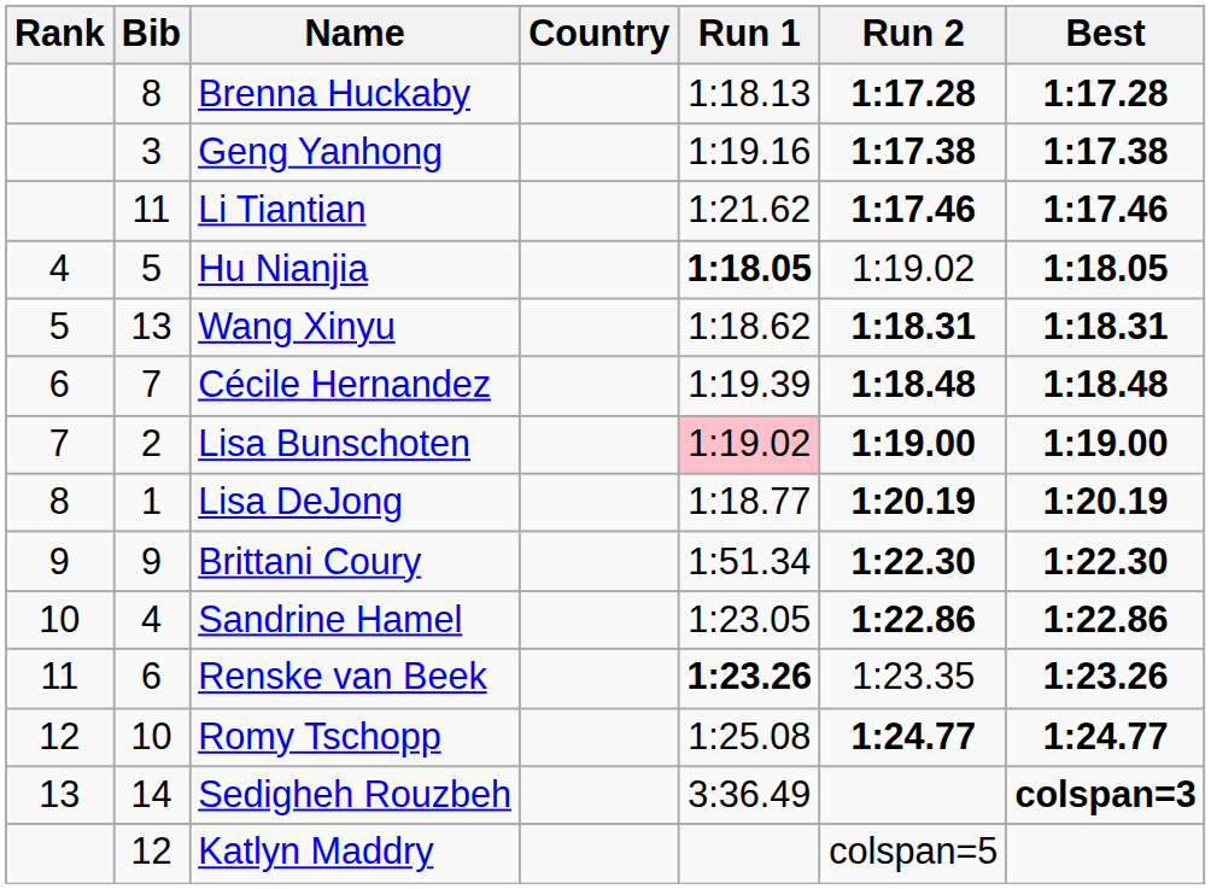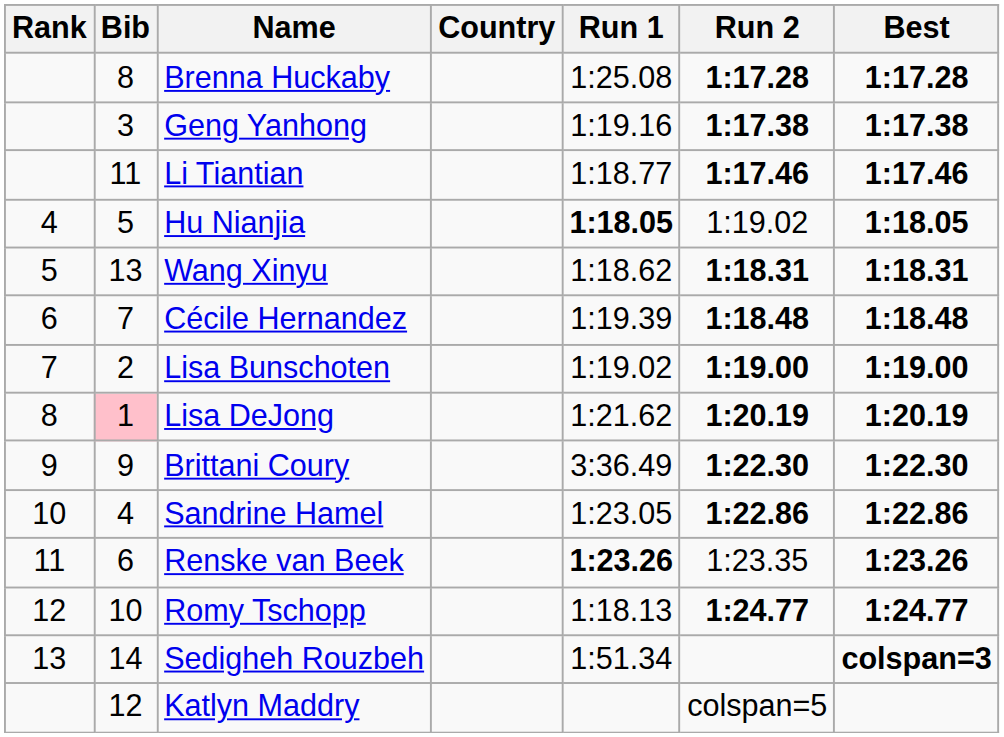Brenna Huckaby | Run 1: 1:18.13 -> 1:25.08
Li Tiantian | Run 1: 1:21.62 -> 1:18.77
Lisa Bunschoten | Run 1: pink background -> no background
Lisa DeJong | Bib: no background -> pink background
Lisa DeJong | Run 1: 1:18.77 -> 1:21.62
Brittani Coury | Run 1: 1:51.34 -> 3:36.49
Romy Tschopp | Run 1: 1:25.08 -> 1:18.13
Sedigheh Rouzbeh | Run 1: 3:36.49 -> 1:51.34
